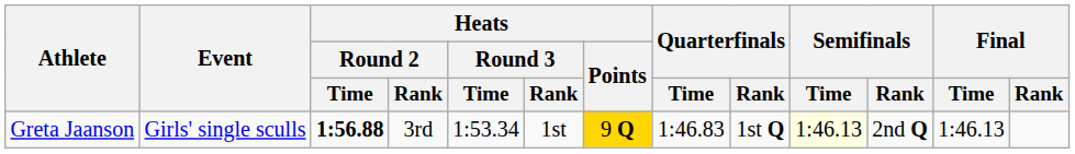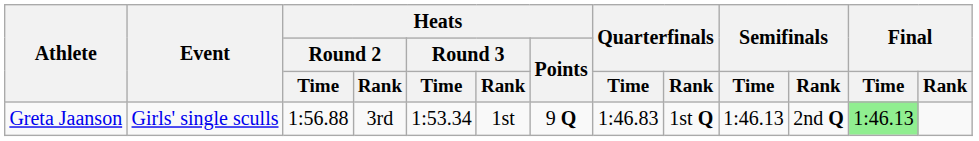Greta Jaanson | Heats / Round 2 / Time: bold -> normal
Greta Jaanson | Heats / Points: gold background -> no background
Greta Jaanson | Semifinals / Time: lightyellow background -> no background
Greta Jaanson | Final / Time: no background -> lightgreen background
